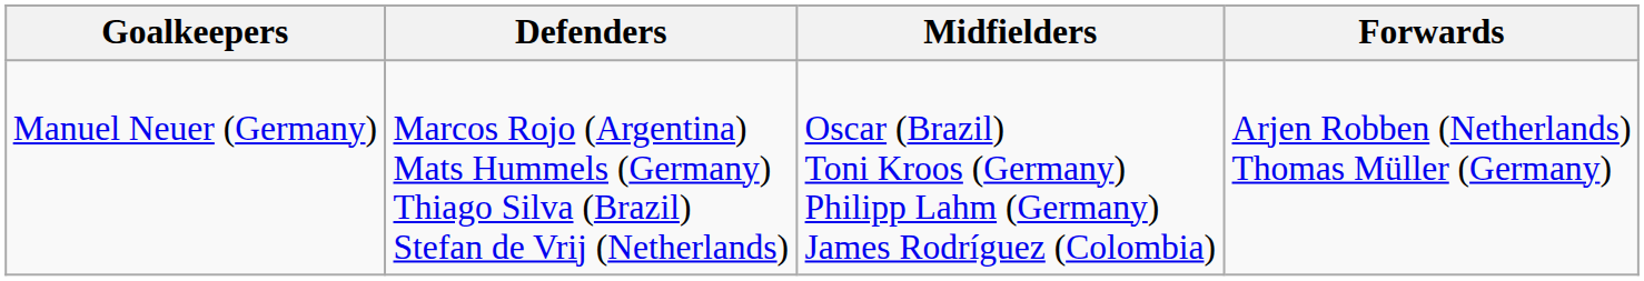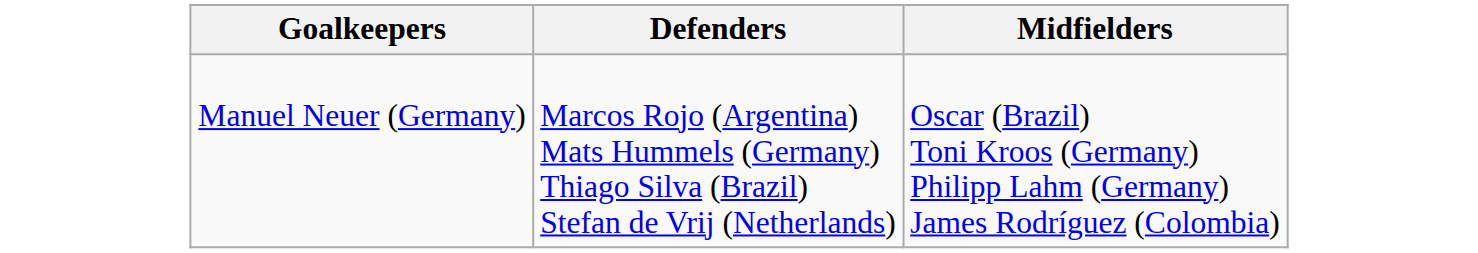- column: Forwards | Arjen Robben (Netherlands) Thomas Müller (Germany)
